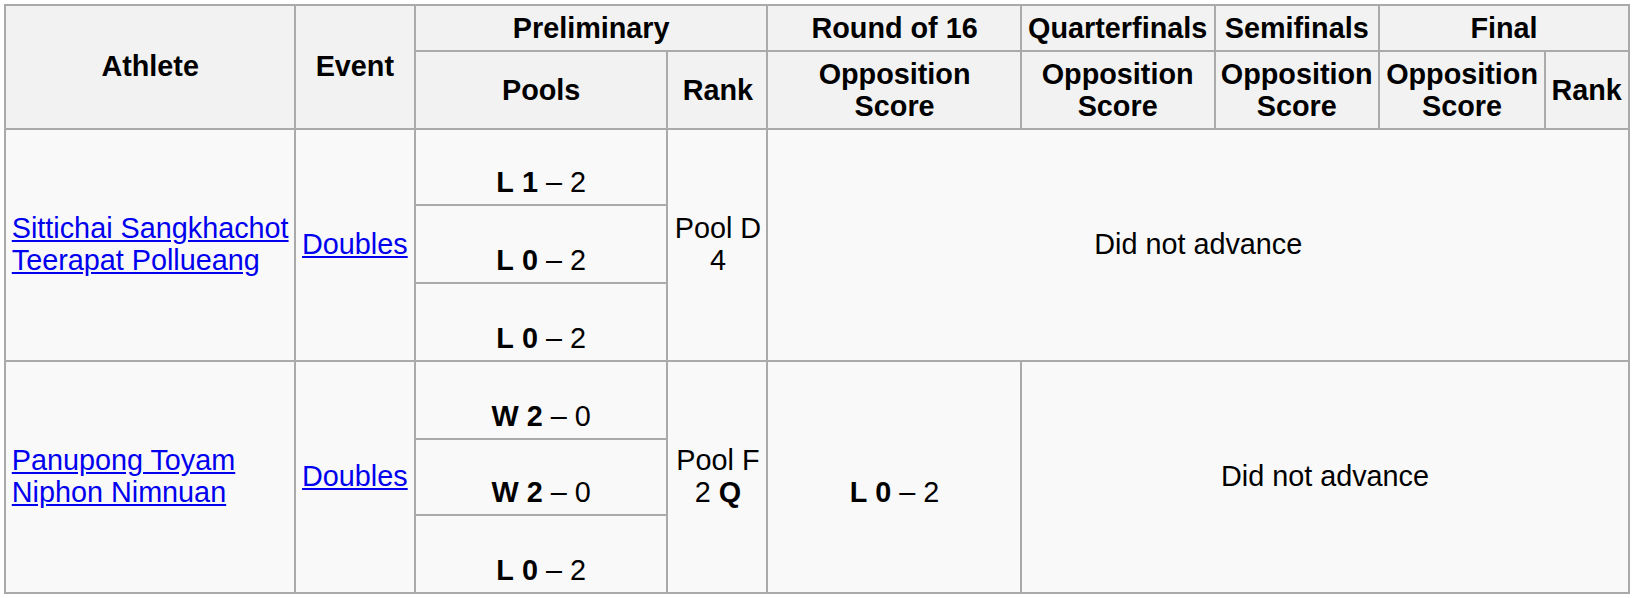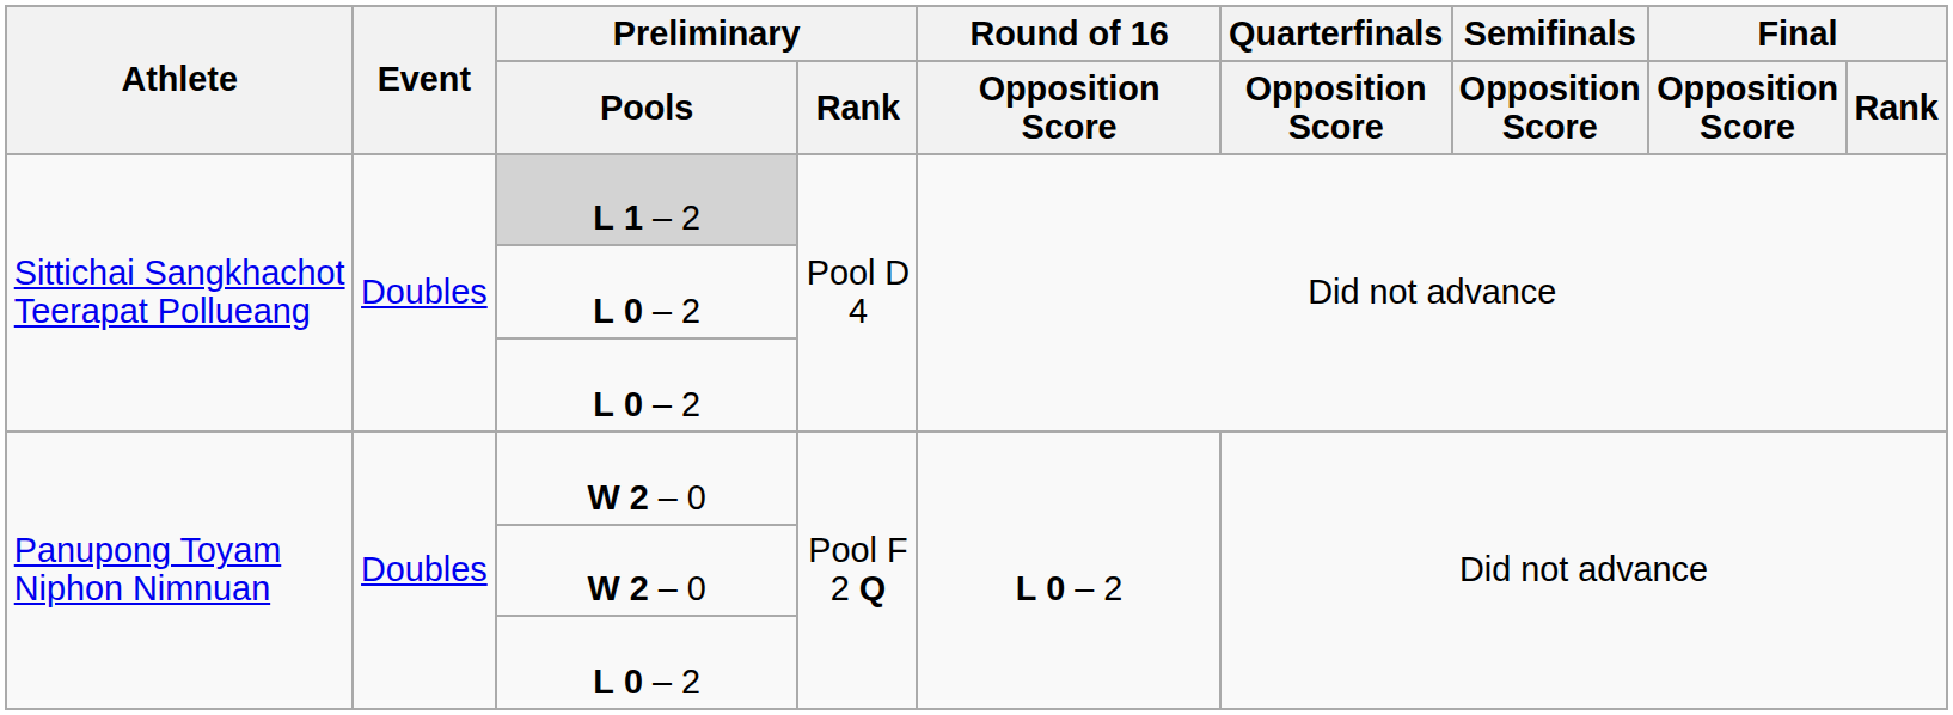L 1 – 2 | Preliminary / Pools: no background -> lightgrey background
